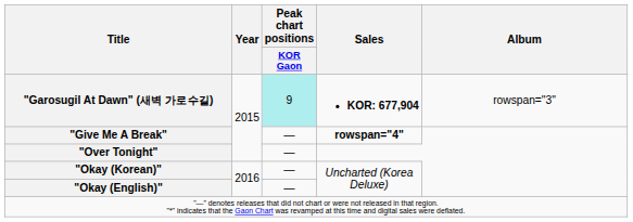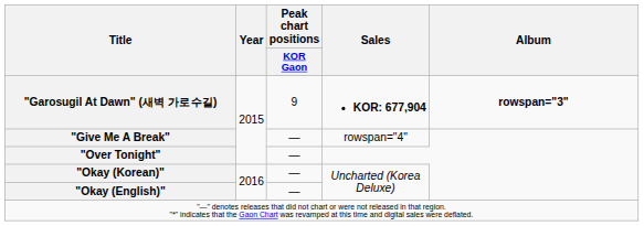"Garosugil At Dawn" (새벽 가로수길) | Peak chart positions / KOR Gaon: paleturquoise background -> no background
"Garosugil At Dawn" (새벽 가로수길) | Album: normal -> bold
"Give Me A Break" | Sales: bold -> normal
